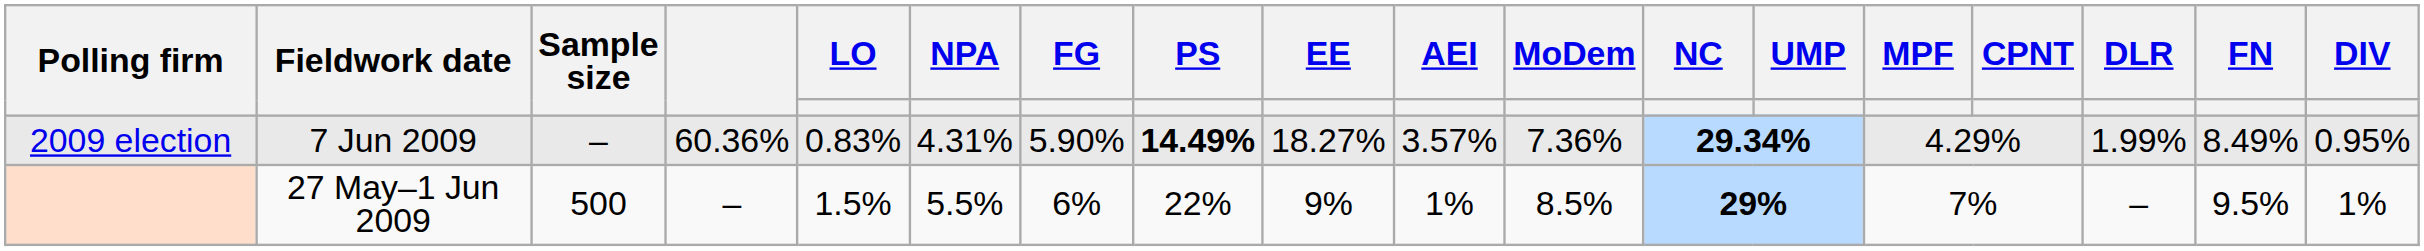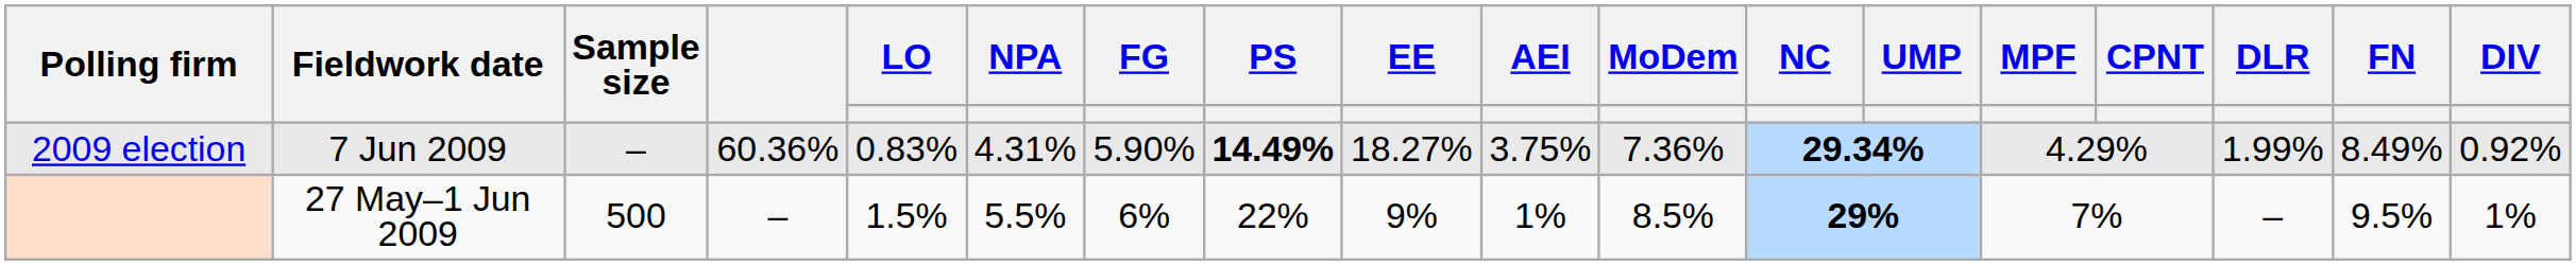2009 election | AEI: 3.57% -> 3.75%
2009 election | DIV: 0.95% -> 0.92%
